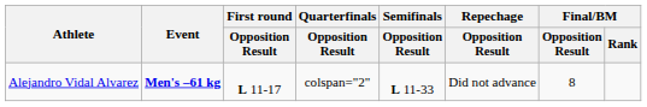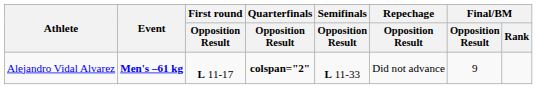Alejandro Vidal Alvarez | Quarterfinals / Opposition Result: normal -> bold
Alejandro Vidal Alvarez | Final/BM / Opposition Result: 8 -> 9
